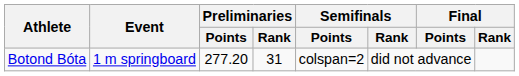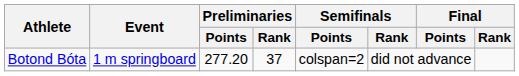Botond Bóta | Preliminaries / Rank: 31 -> 37
